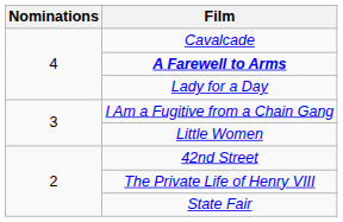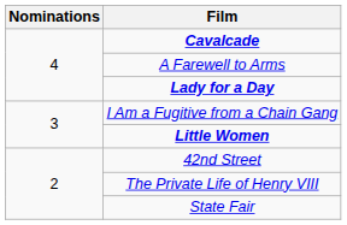Cavalcade | Film: normal -> bold
A Farewell to Arms | Film: bold -> normal
Lady for a Day | Film: normal -> bold
Little Women | Film: normal -> bold
